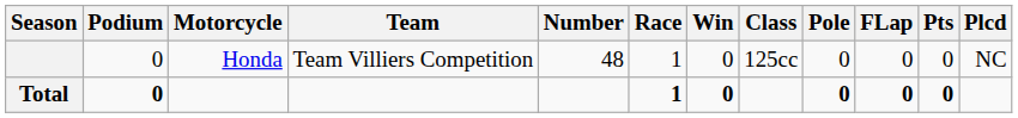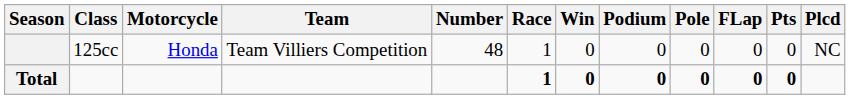columns swapped: Class <-> Podium
